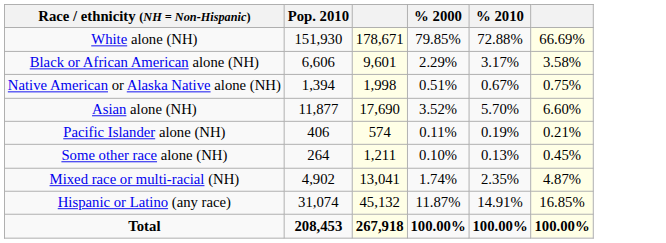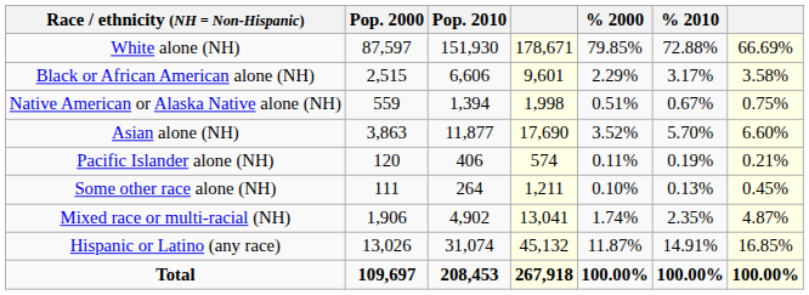+ column: Pop. 2000 | 87,597 | 2,515 | 559 | 3,863 | 120 | 111 | 1,906 | 13,026 | 109,697
